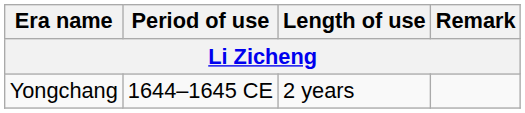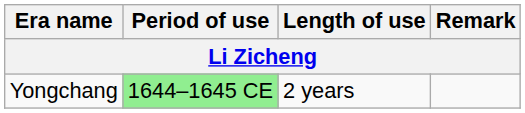Yongchang | Period of use: no background -> lightgreen background
